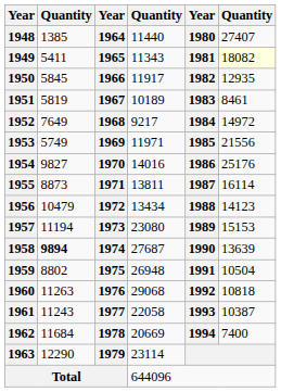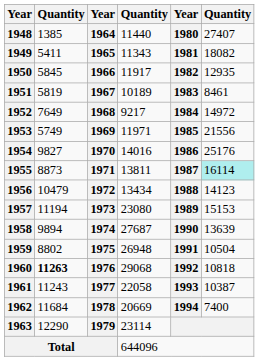1949 | column 6: lightyellow background -> no background
1955 | column 6: no background -> paleturquoise background
1958 | column 2: bold -> normal
1960 | column 2: normal -> bold
